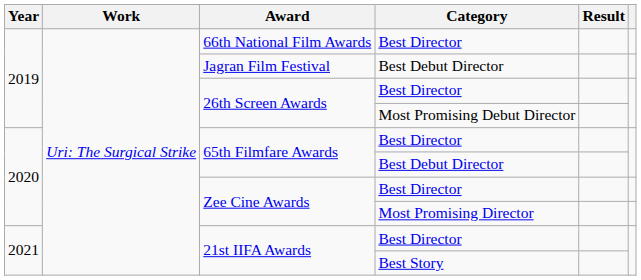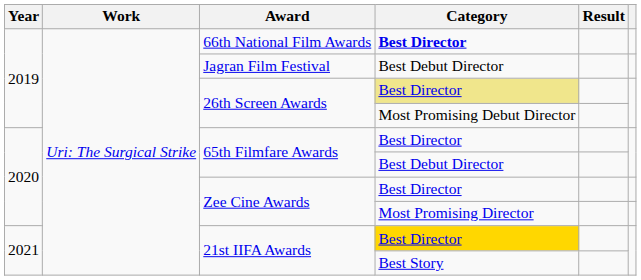66th National Film Awards | Category: normal -> bold
26th Screen Awards / Best Director | Category: no background -> khaki background
21st IIFA Awards / Best Director | Category: no background -> gold background
